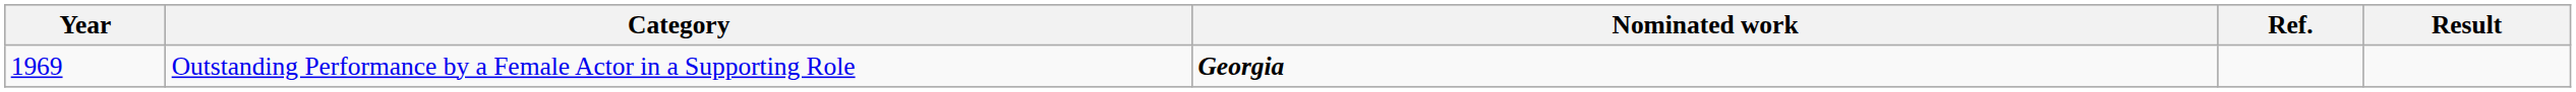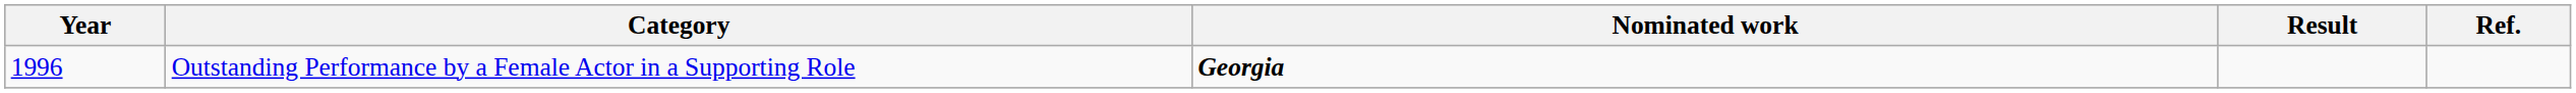columns swapped: Result <-> Ref.
row 2 | Year: 1969 -> 1996
